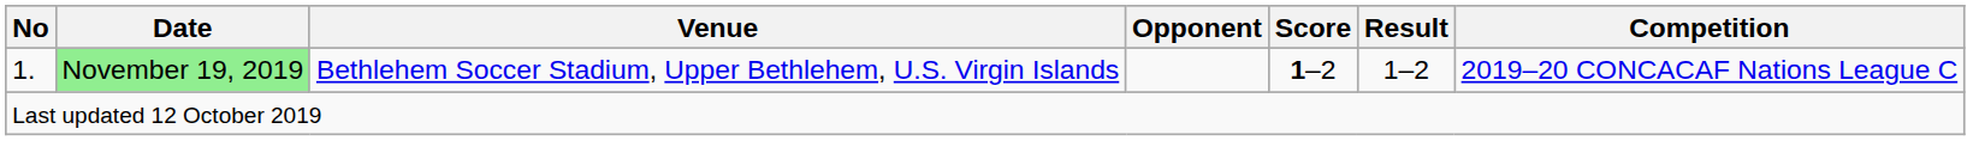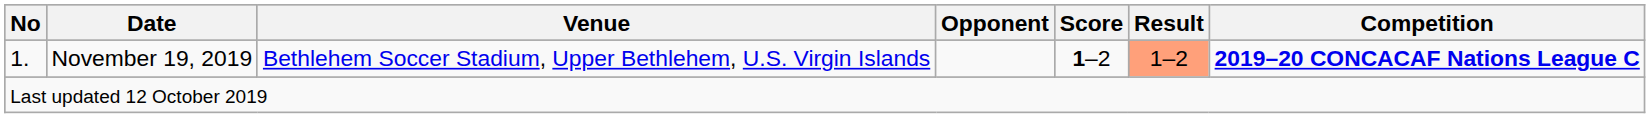1. | Date: lightgreen background -> no background
1. | Result: no background -> lightsalmon background
1. | Competition: normal -> bold
